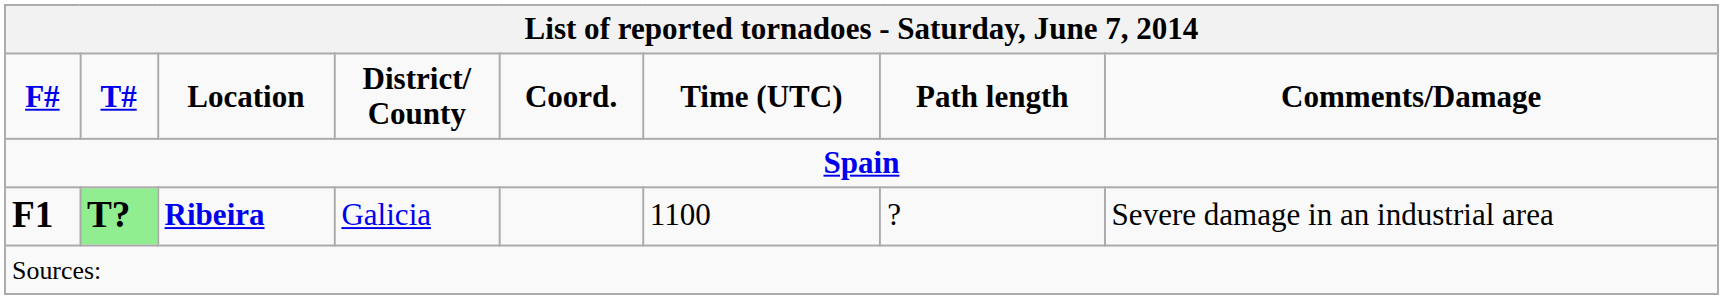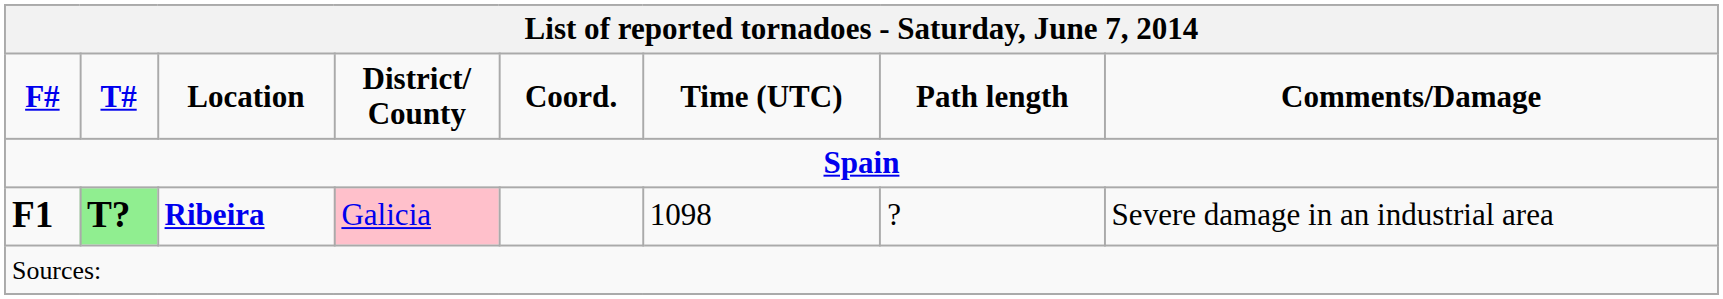F1 | District/ County: no background -> pink background
F1 | Time (UTC): 1100 -> 1098
